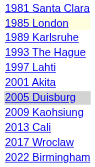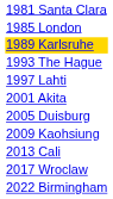1985 London | column 1: lightyellow background -> no background
1989 Karlsruhe | column 1: no background -> gold background
2005 Duisburg | column 1: lightgrey background -> no background
